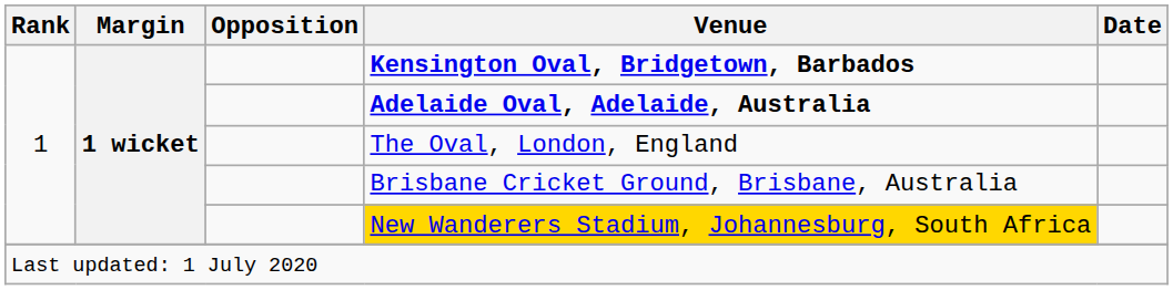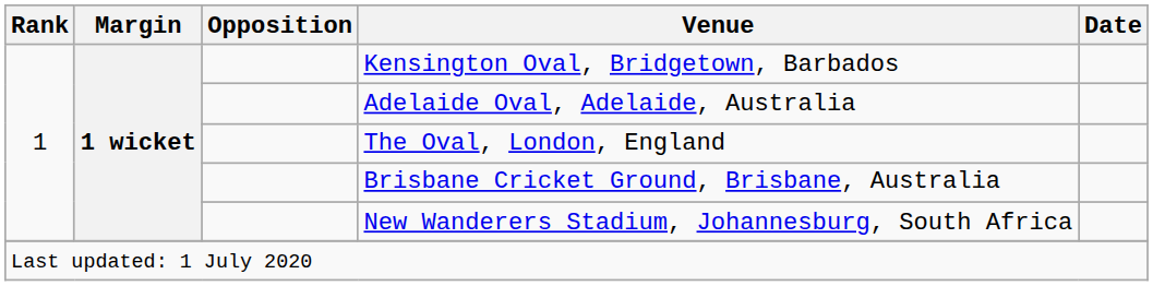Kensington Oval, Bridgetown, Barbados | Venue: bold -> normal
Adelaide Oval, Adelaide, Australia | Venue: bold -> normal
New Wanderers Stadium, Johannesburg, South Africa | Venue: gold background -> no background
